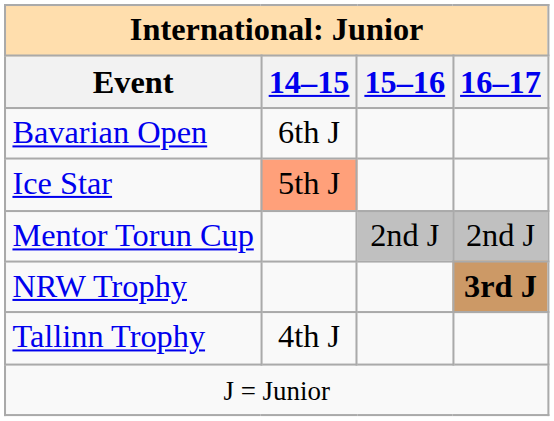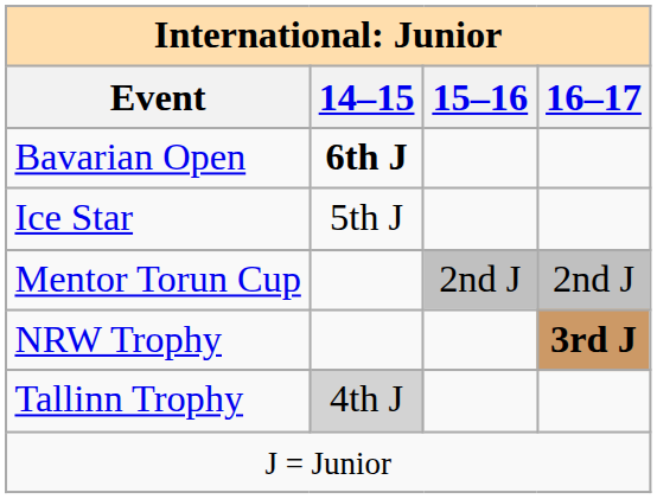Bavarian Open | 14–15: normal -> bold
Ice Star | 14–15: lightsalmon background -> no background
Tallinn Trophy | 14–15: no background -> lightgrey background
